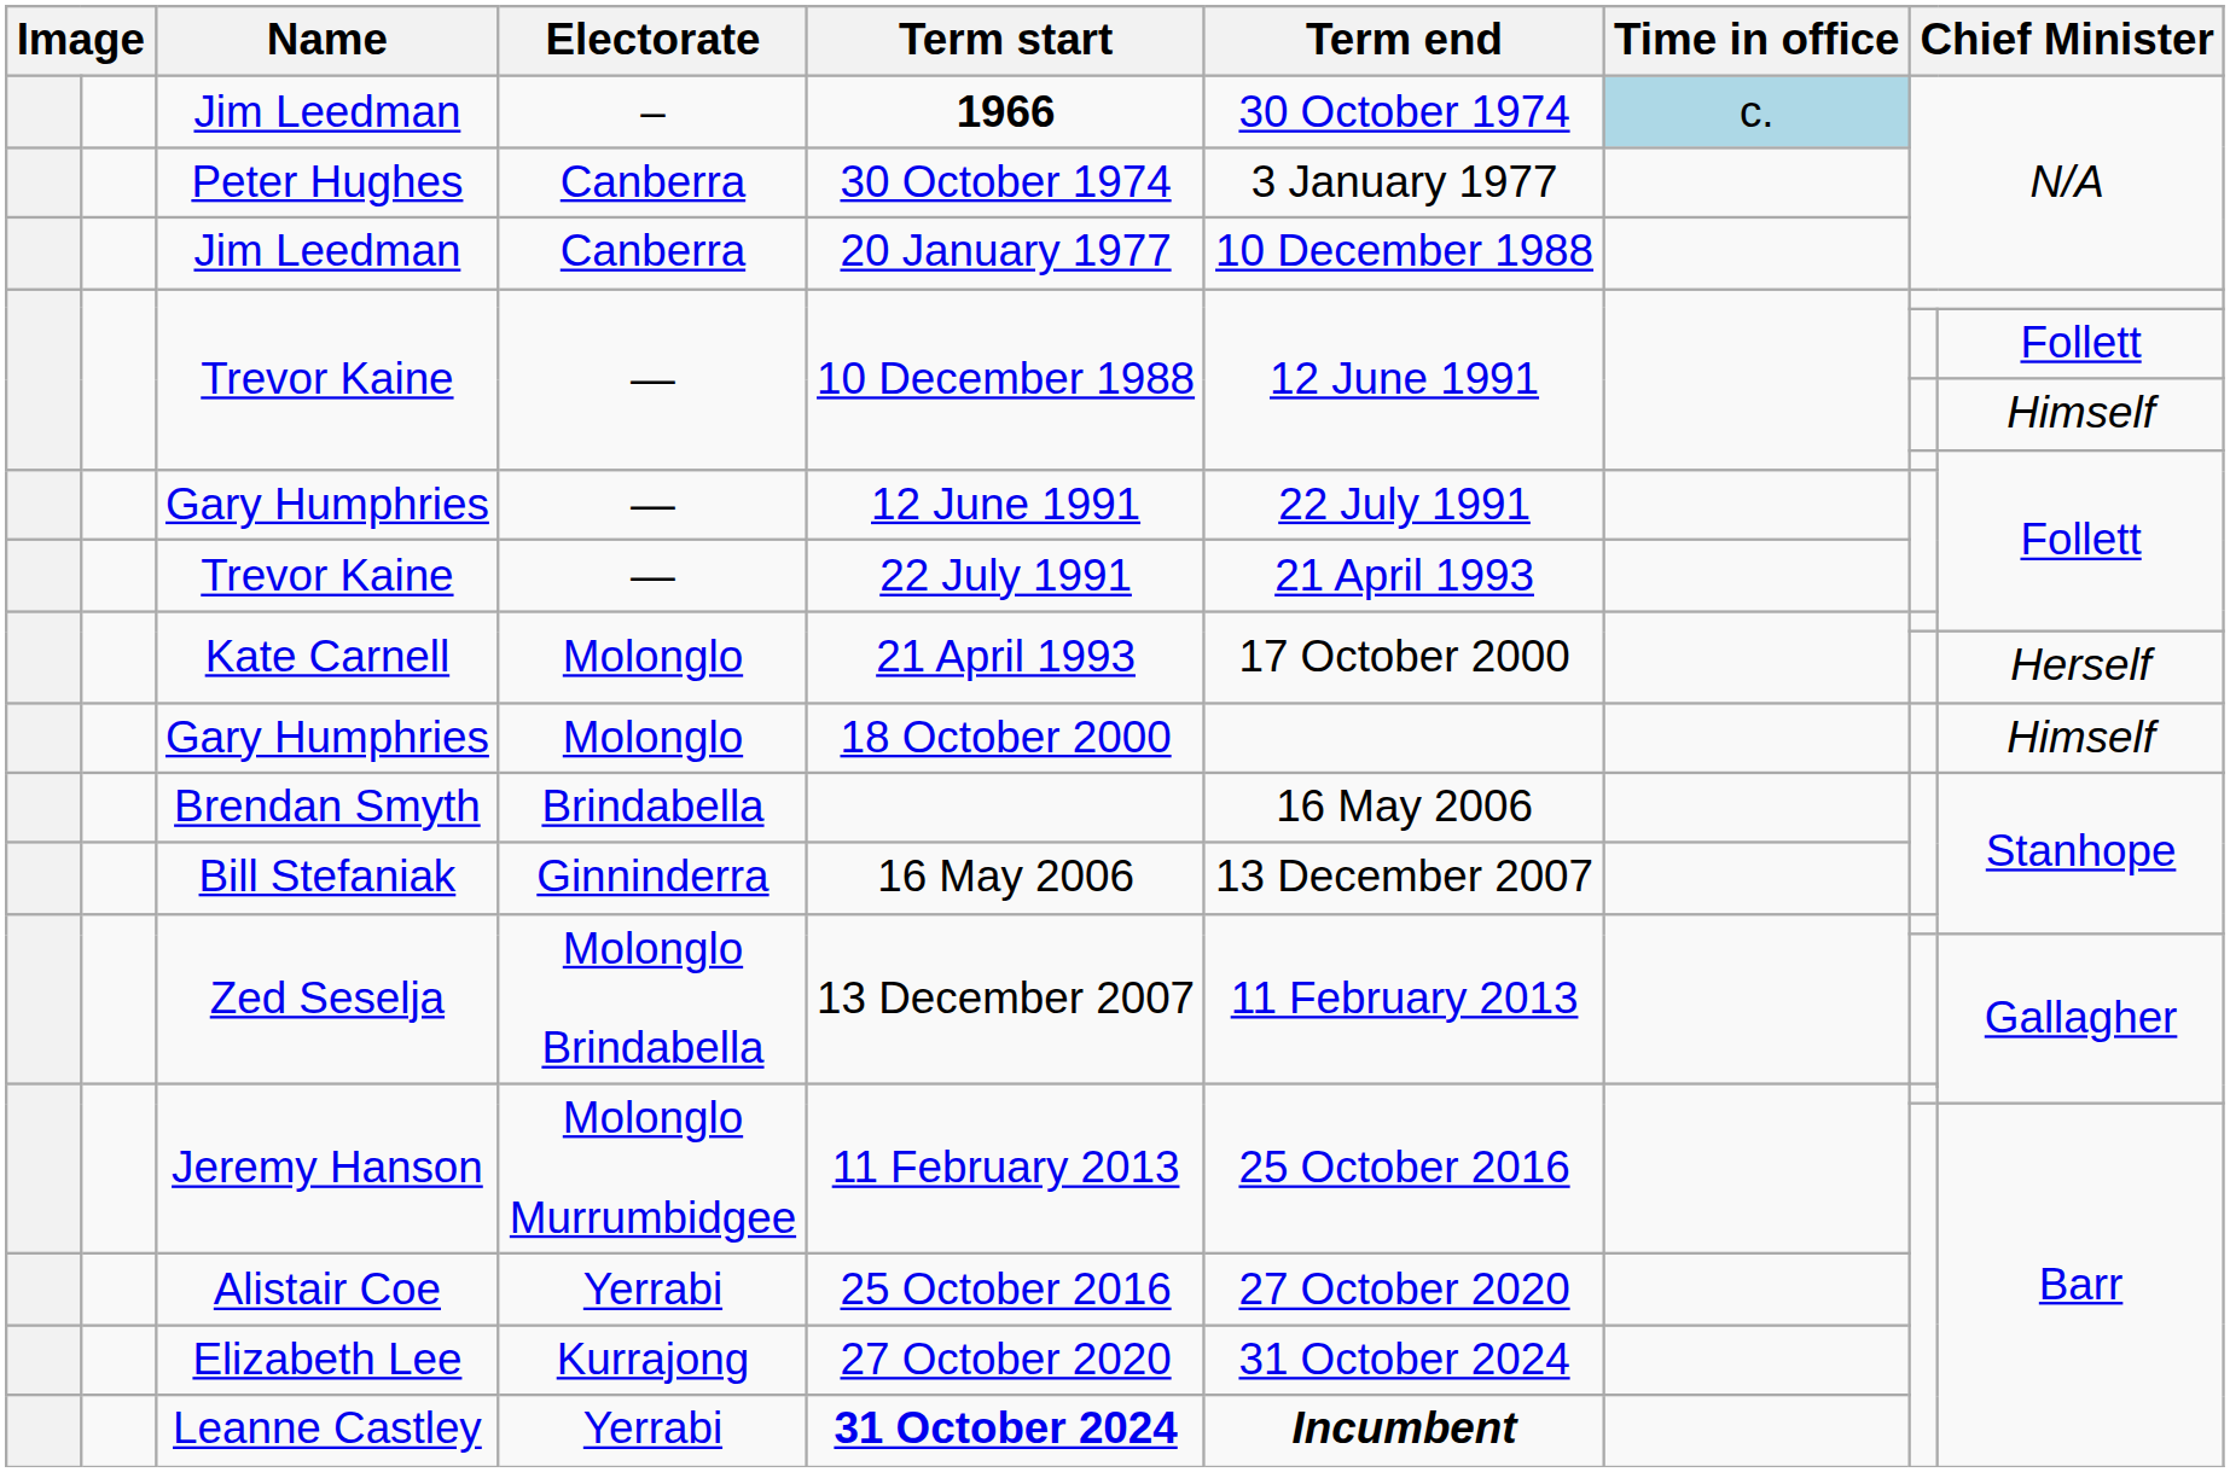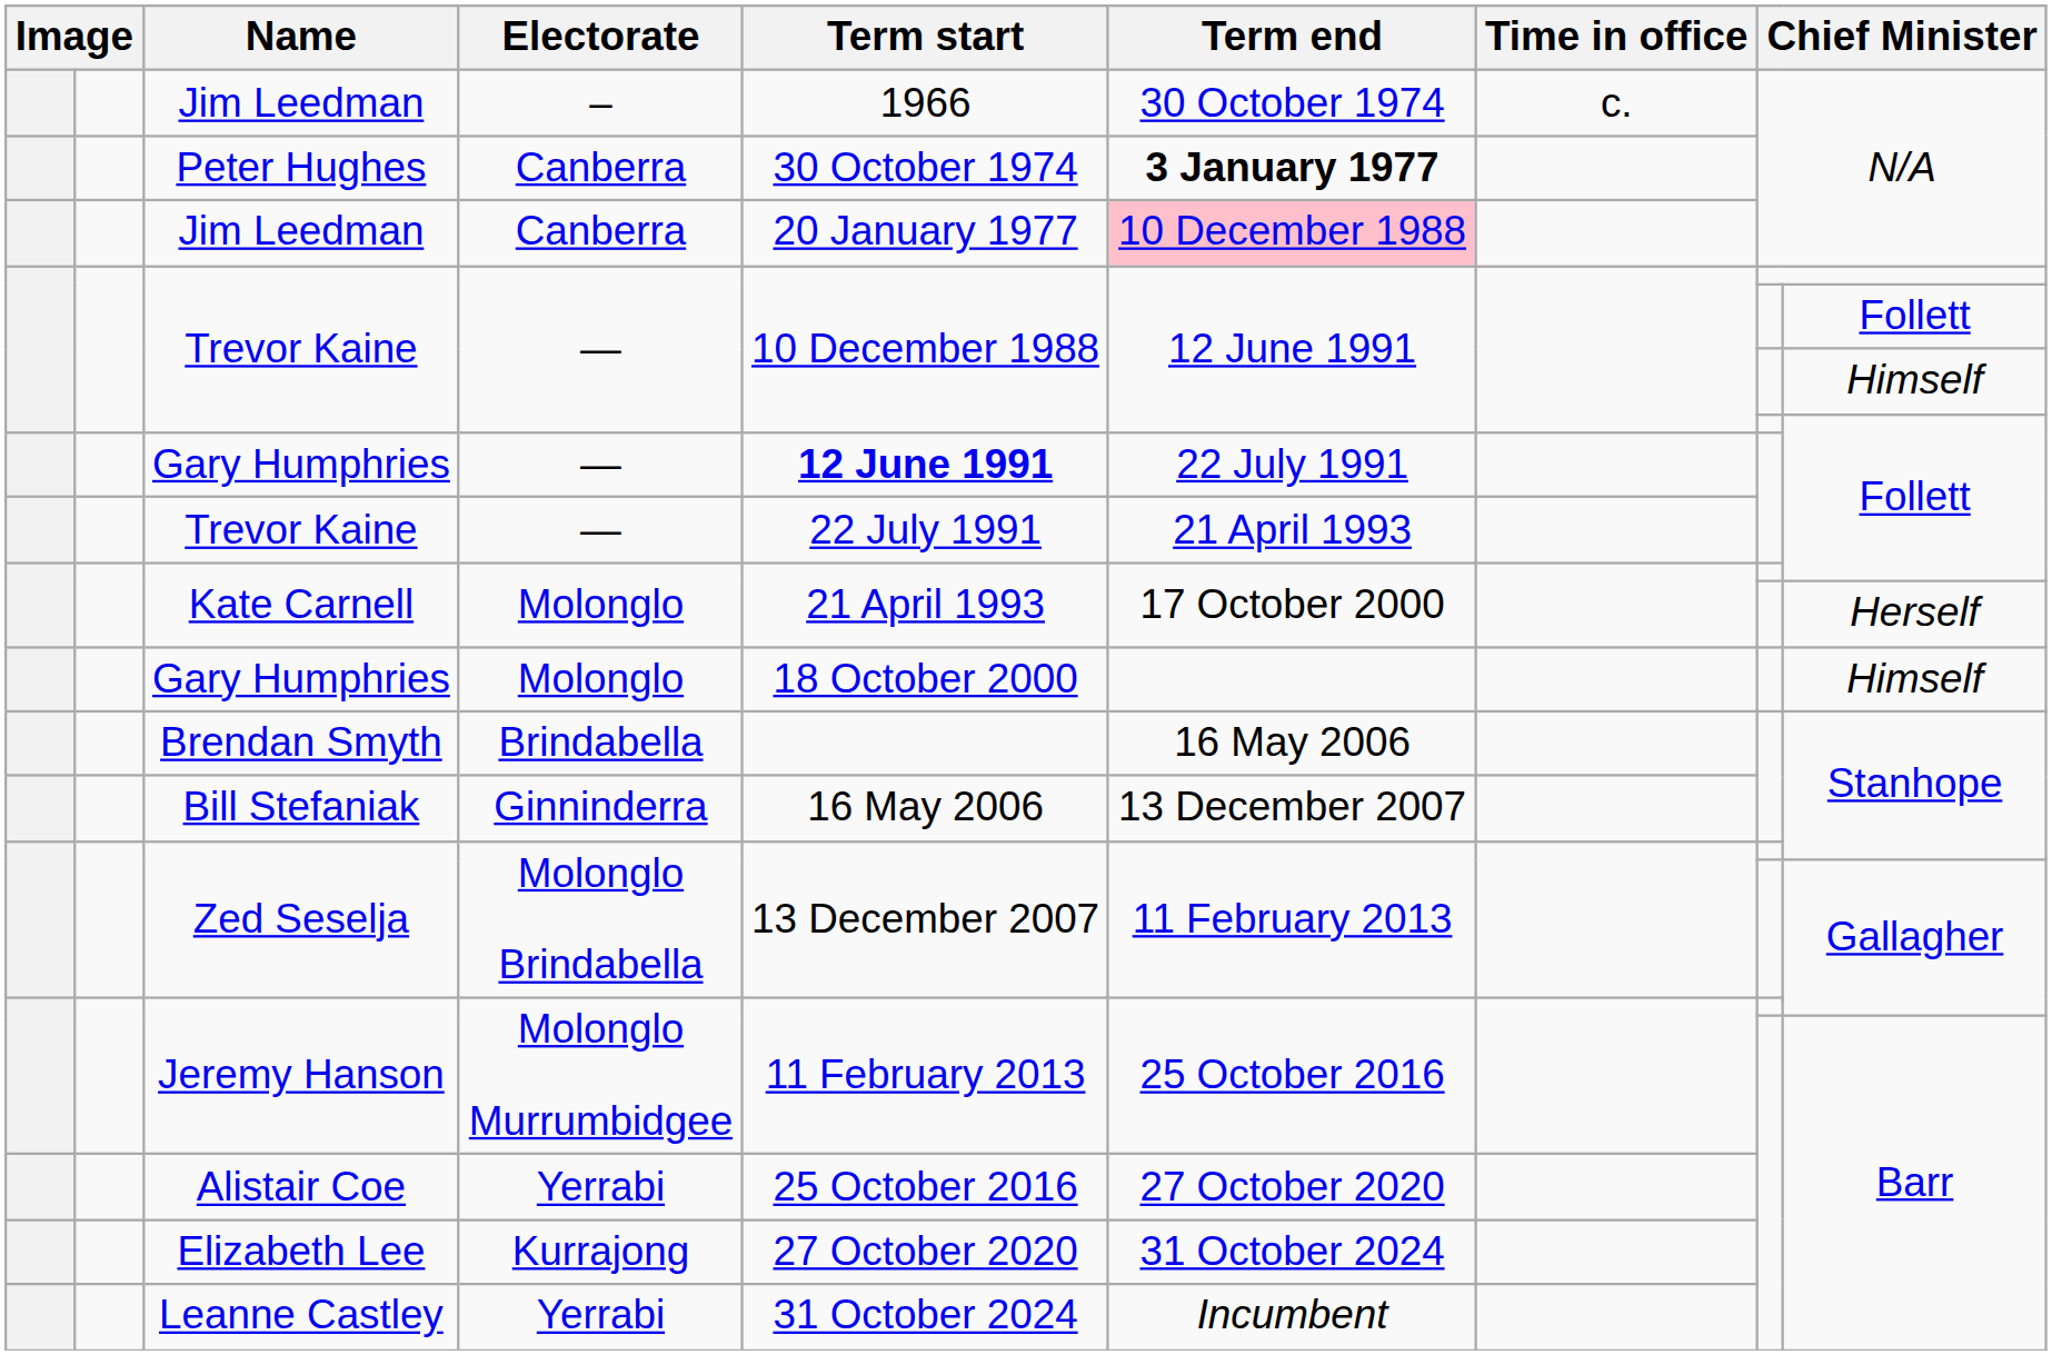Jim Leedman / – | Term start: bold -> normal
Jim Leedman / – | Time in office: lightblue background -> no background
Peter Hughes | Term end: normal -> bold
Jim Leedman / Canberra | Term end: no background -> pink background
Gary Humphries / — | Term start: normal -> bold
Leanne Castley | Term start: bold -> normal
Leanne Castley | Term end: bold -> normal
